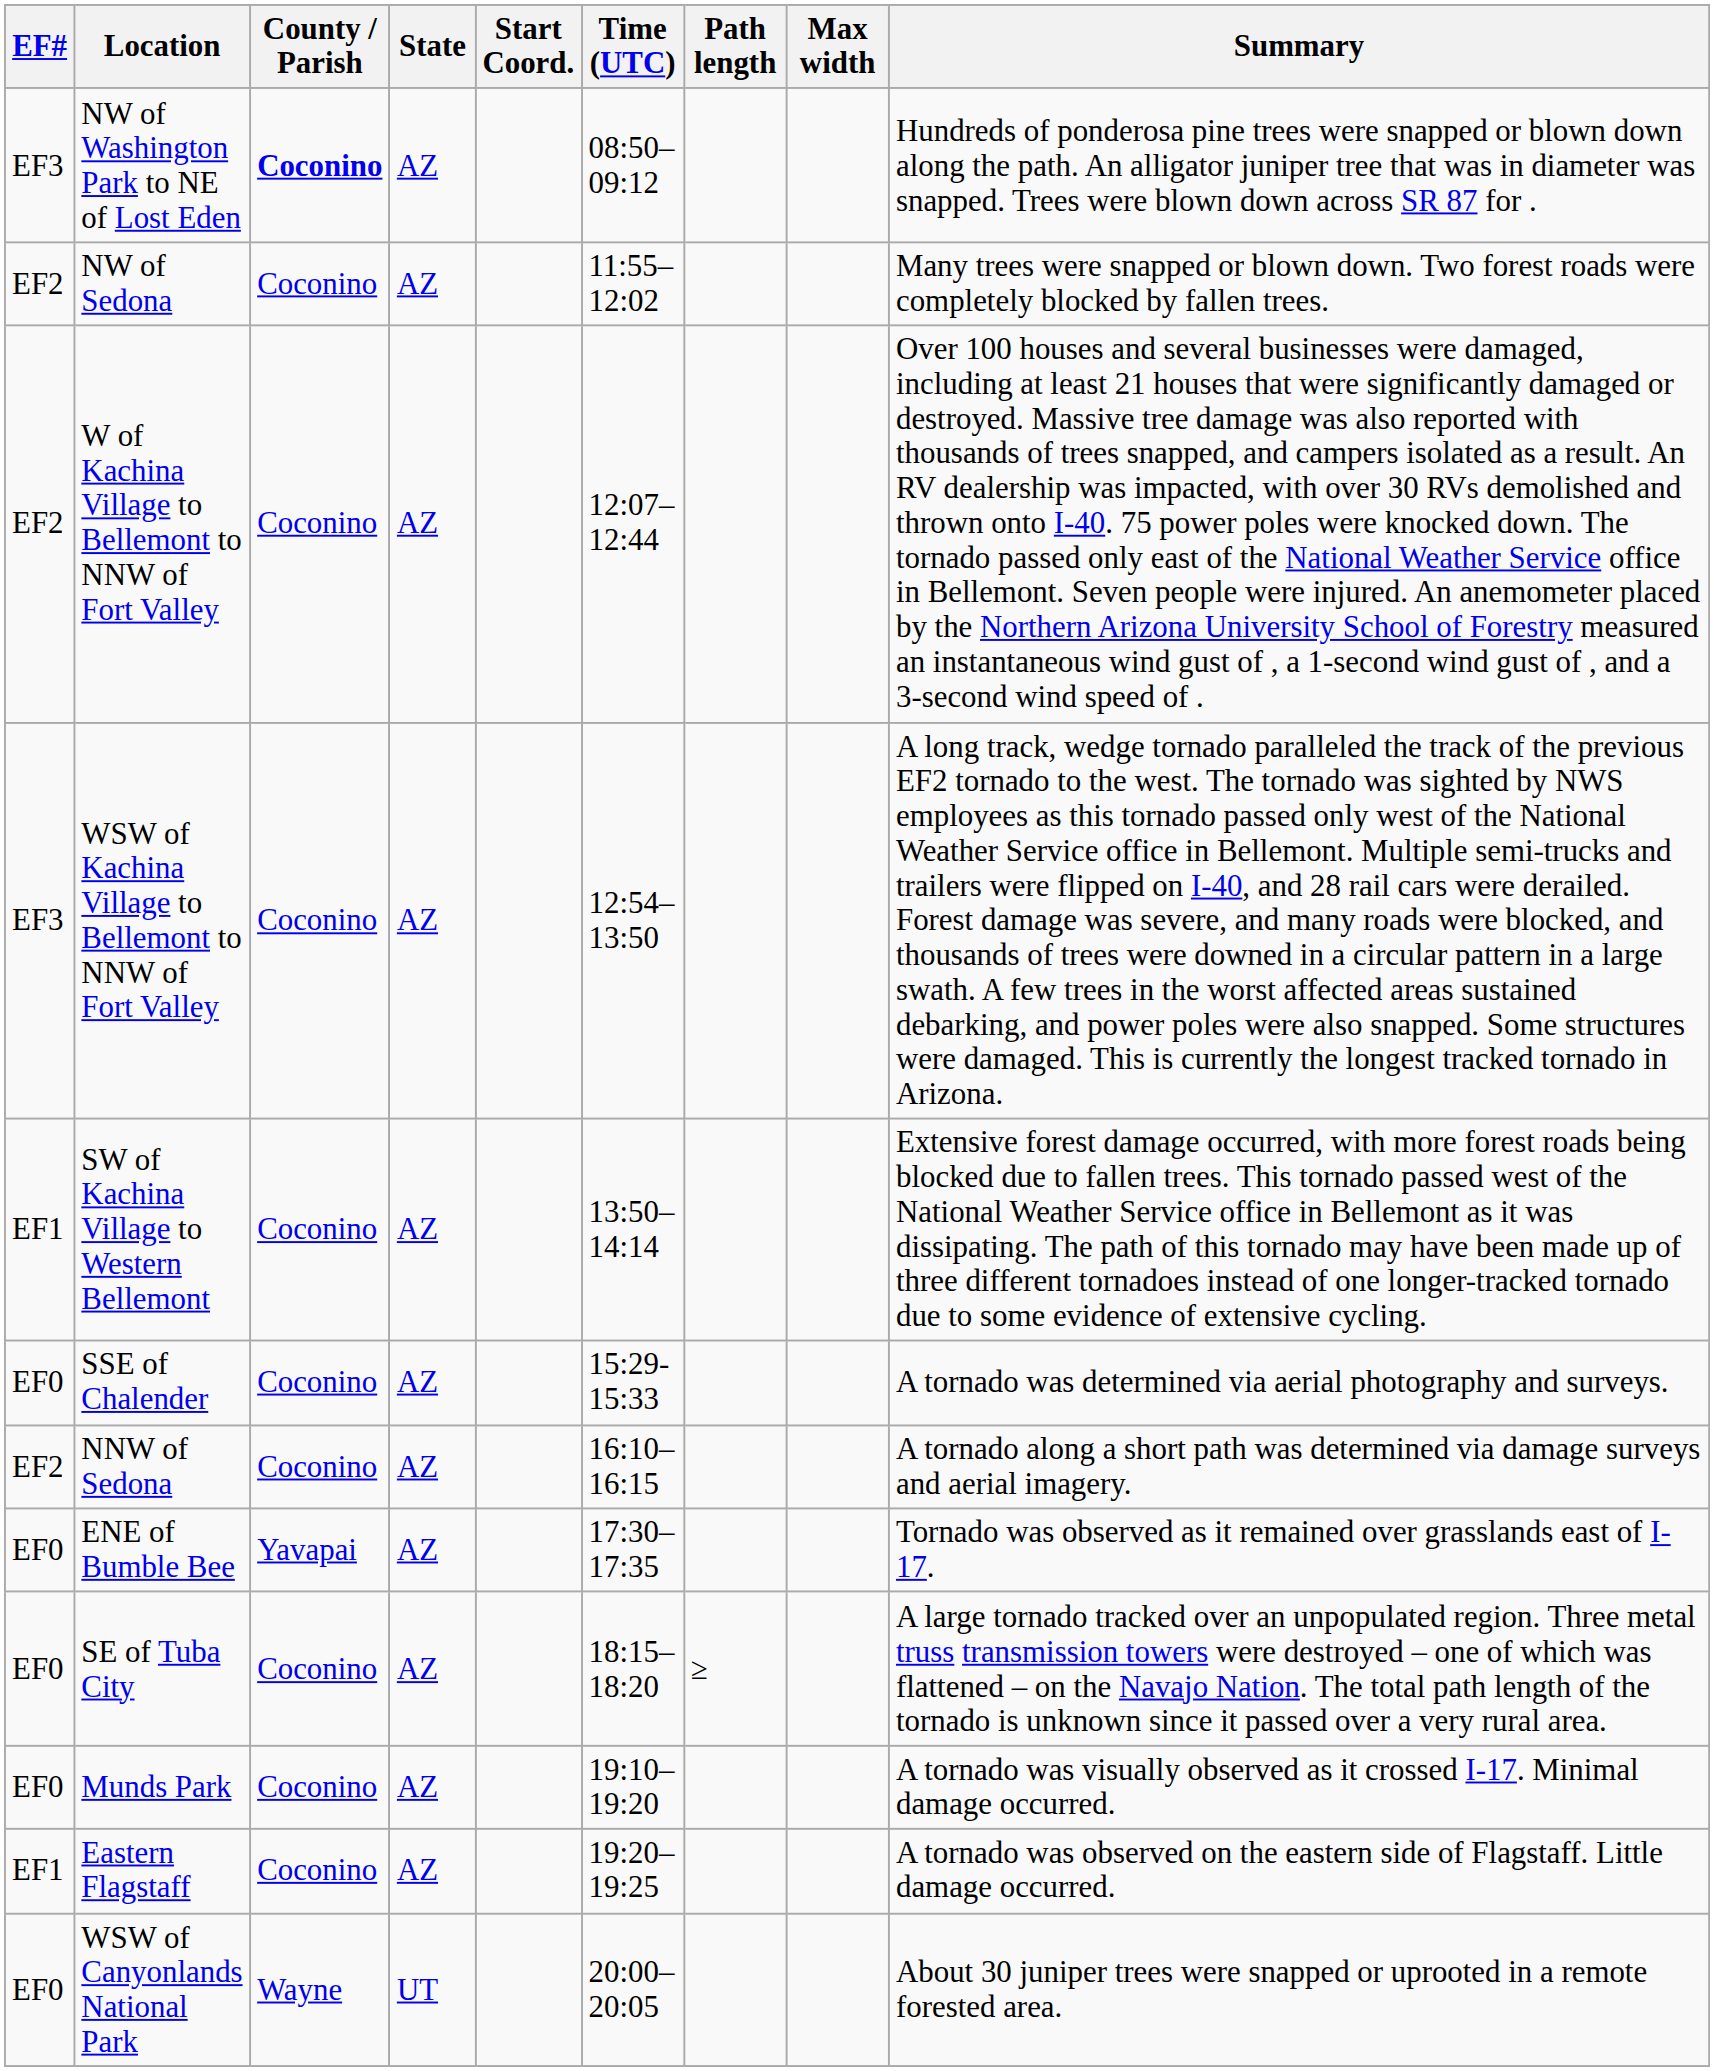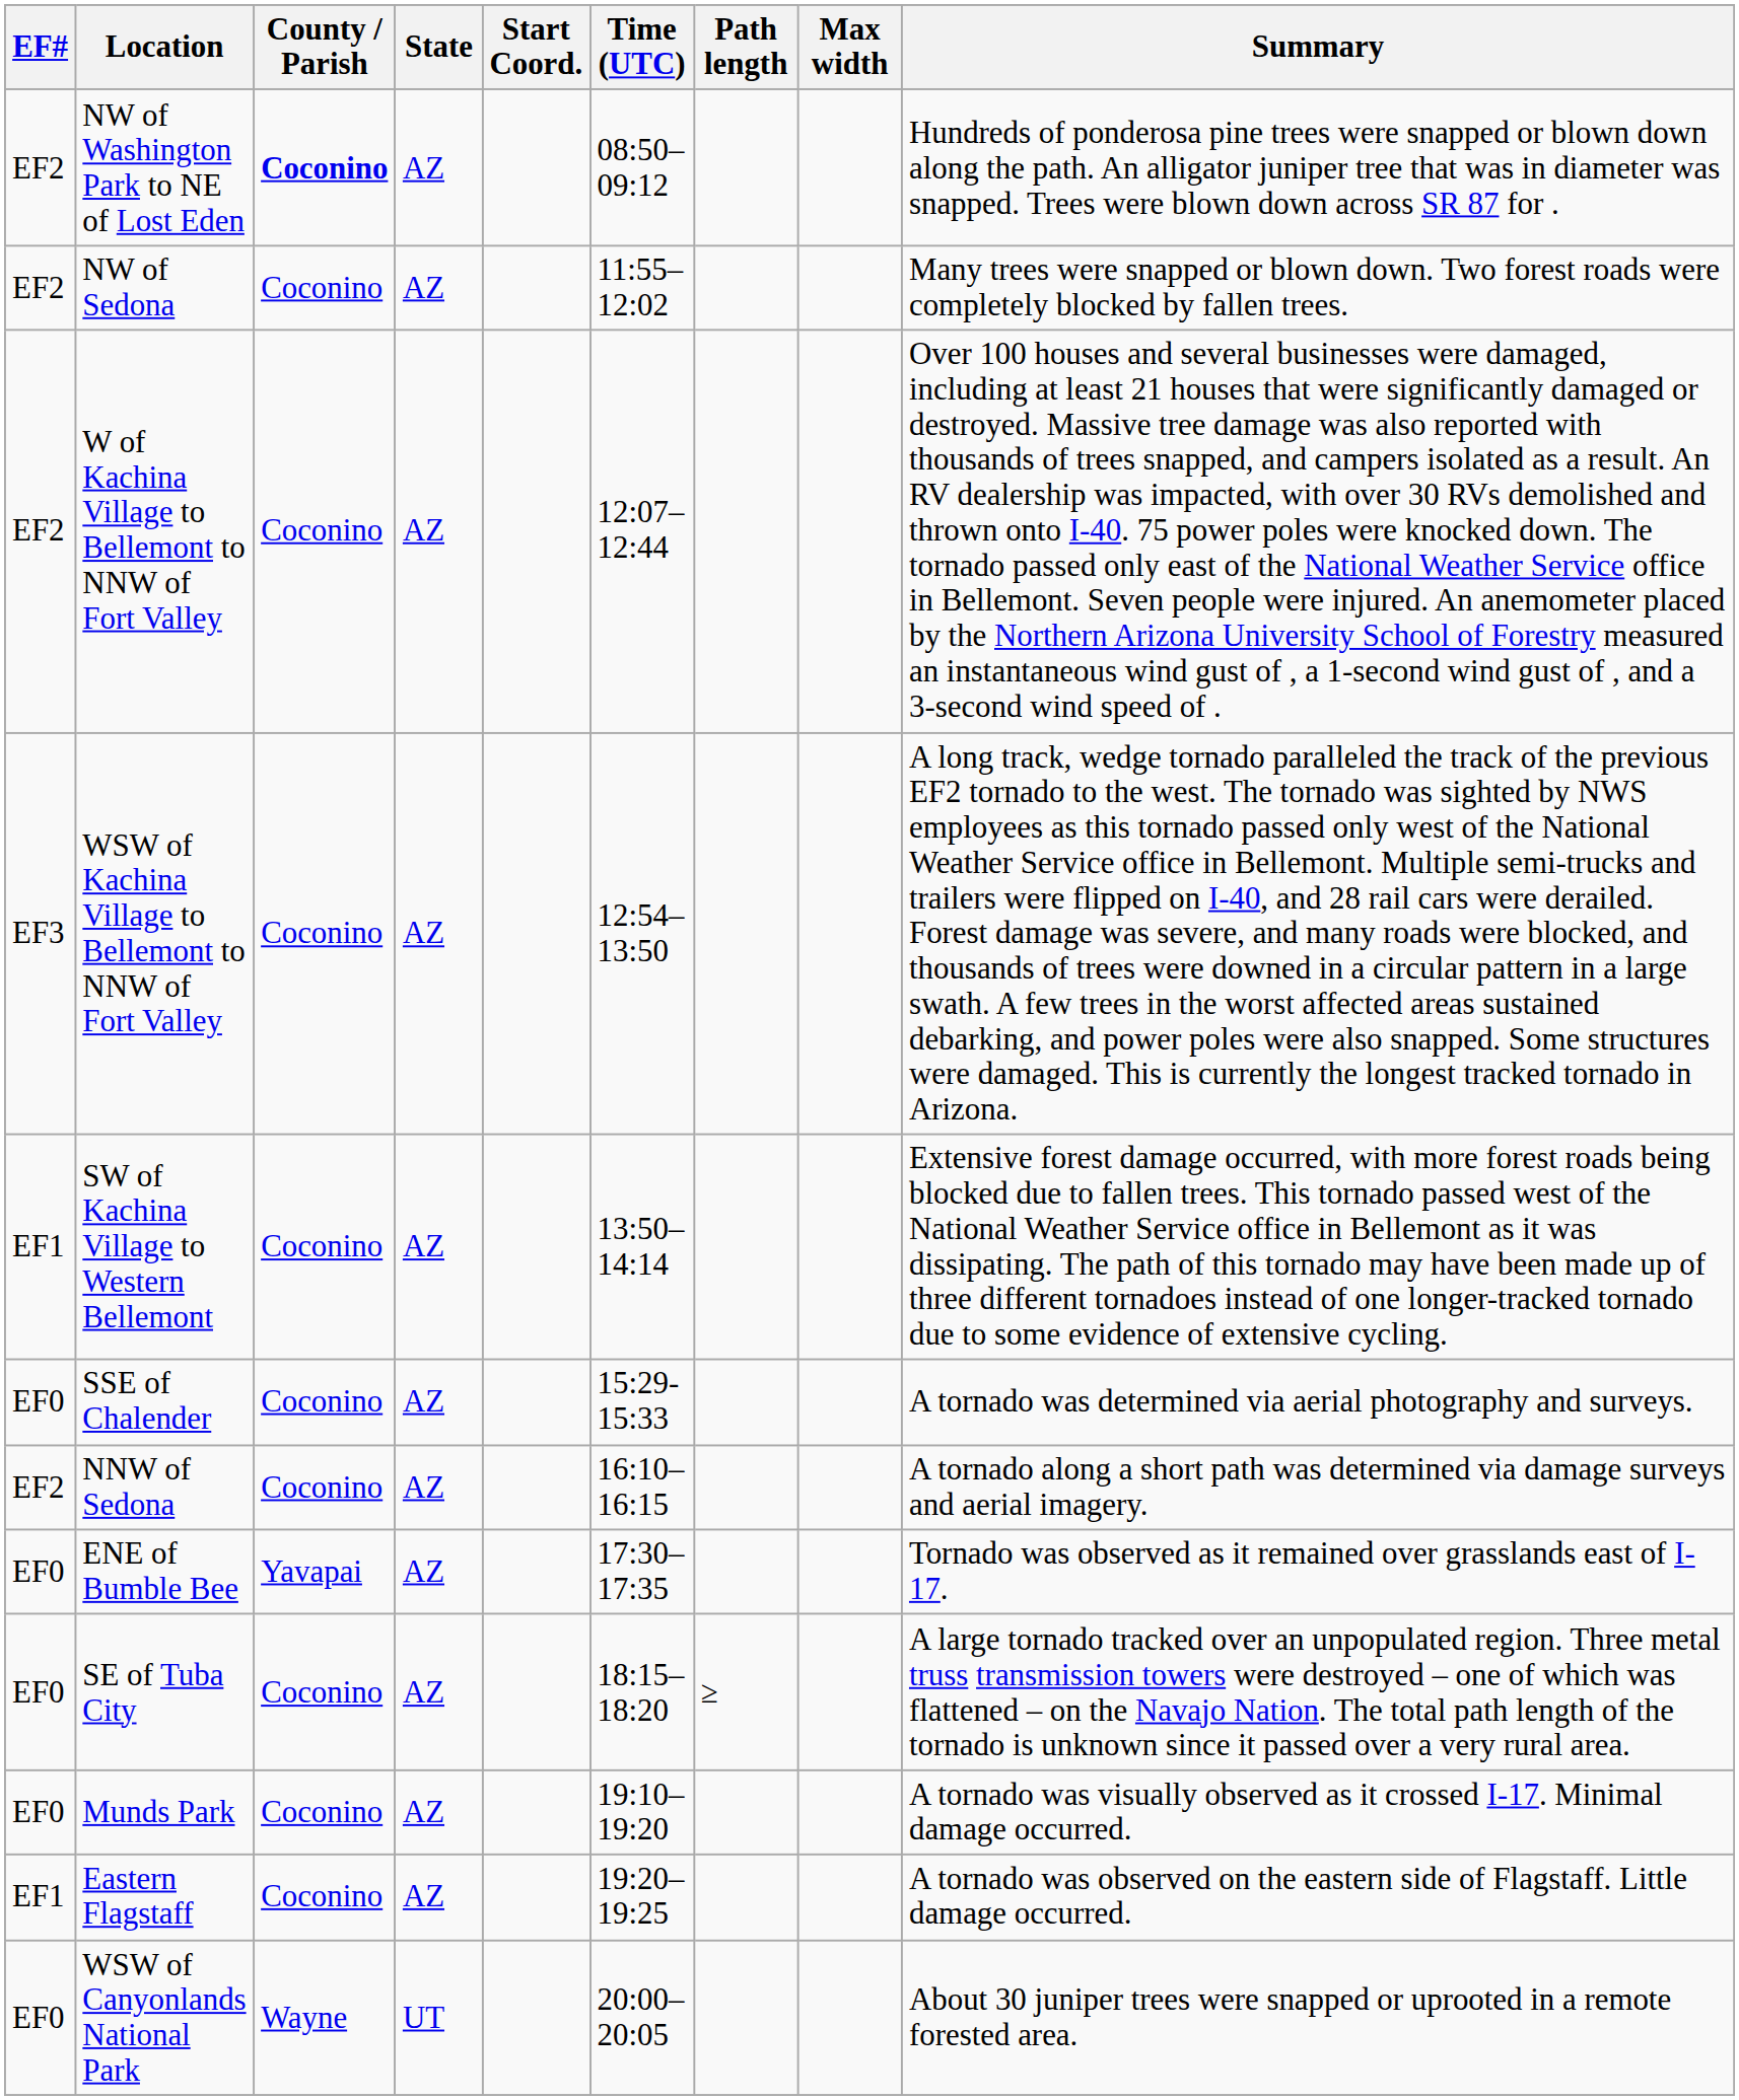NW of Washington Park to NE of Lost Eden | EF#: EF3 -> EF2
